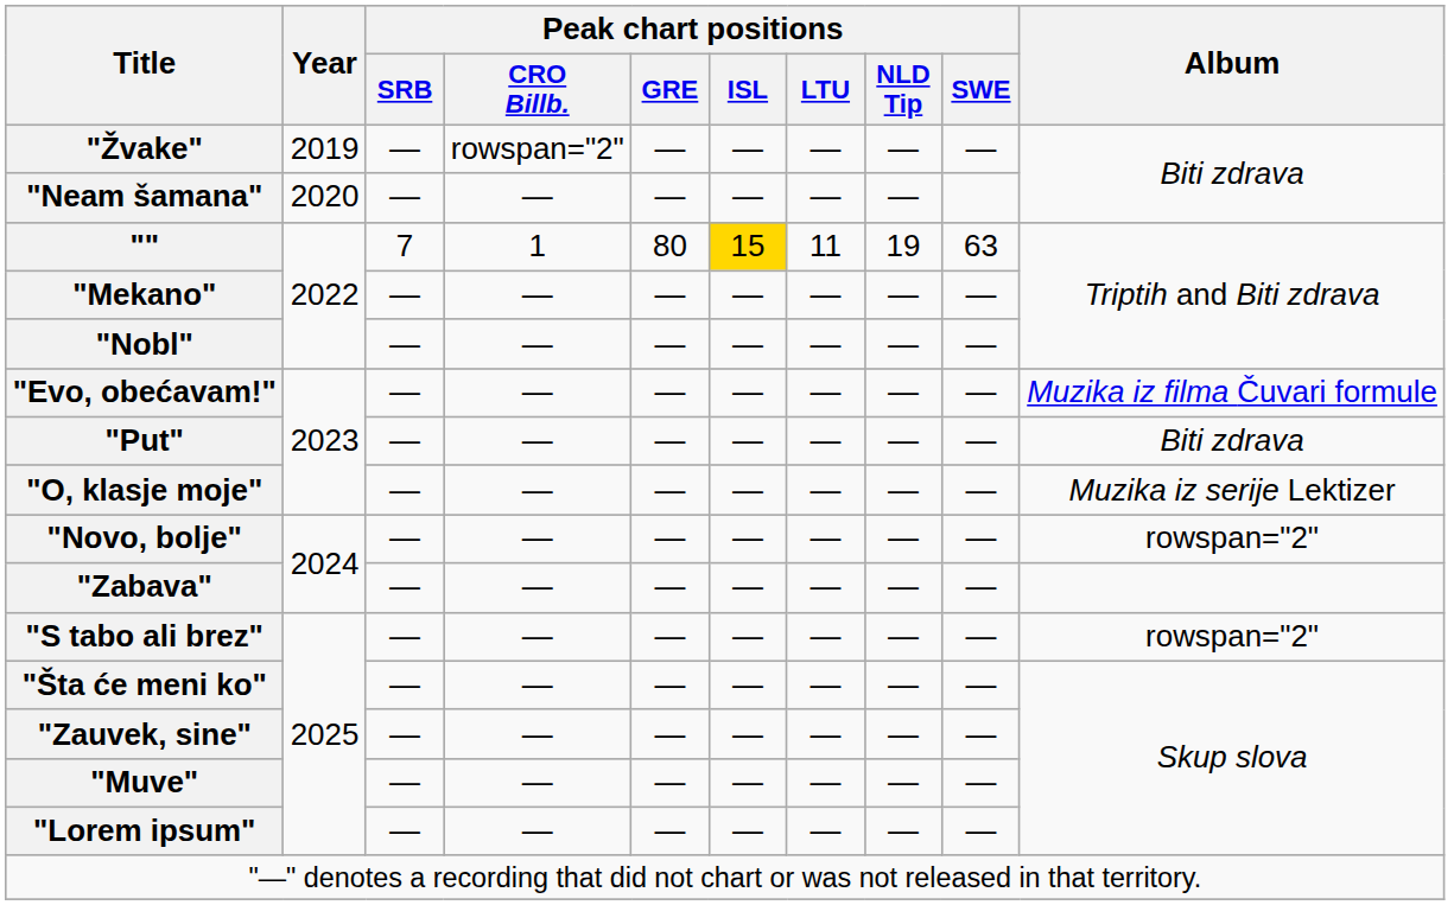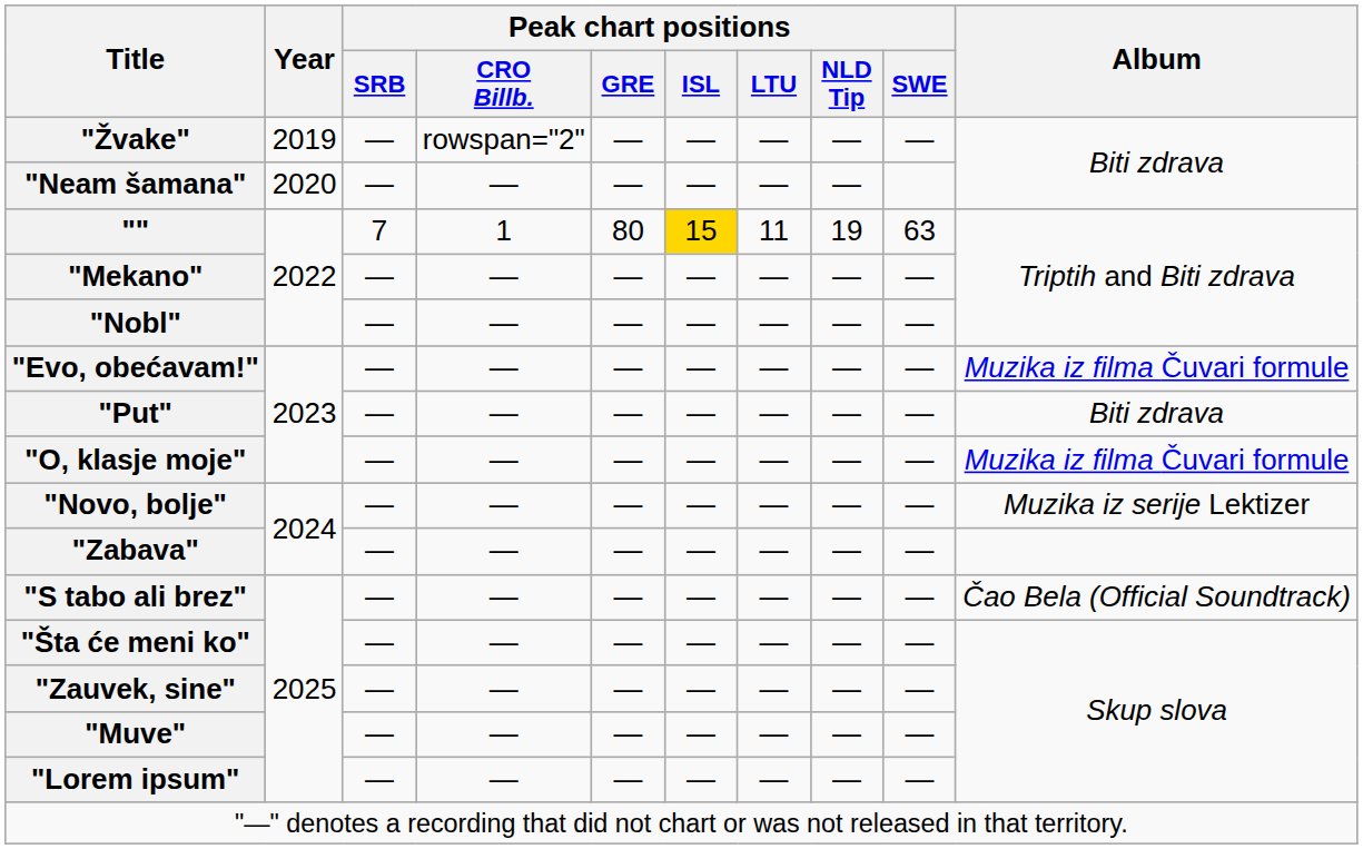"O, klasje moje" | Album: Muzika iz serije Lektizer -> Muzika iz filma Čuvari formule
"Novo, bolje" | Album: rowspan="2" -> Muzika iz serije Lektizer
"S tabo ali brez" | Album: rowspan="2" -> Čao Bela (Official Soundtrack)
